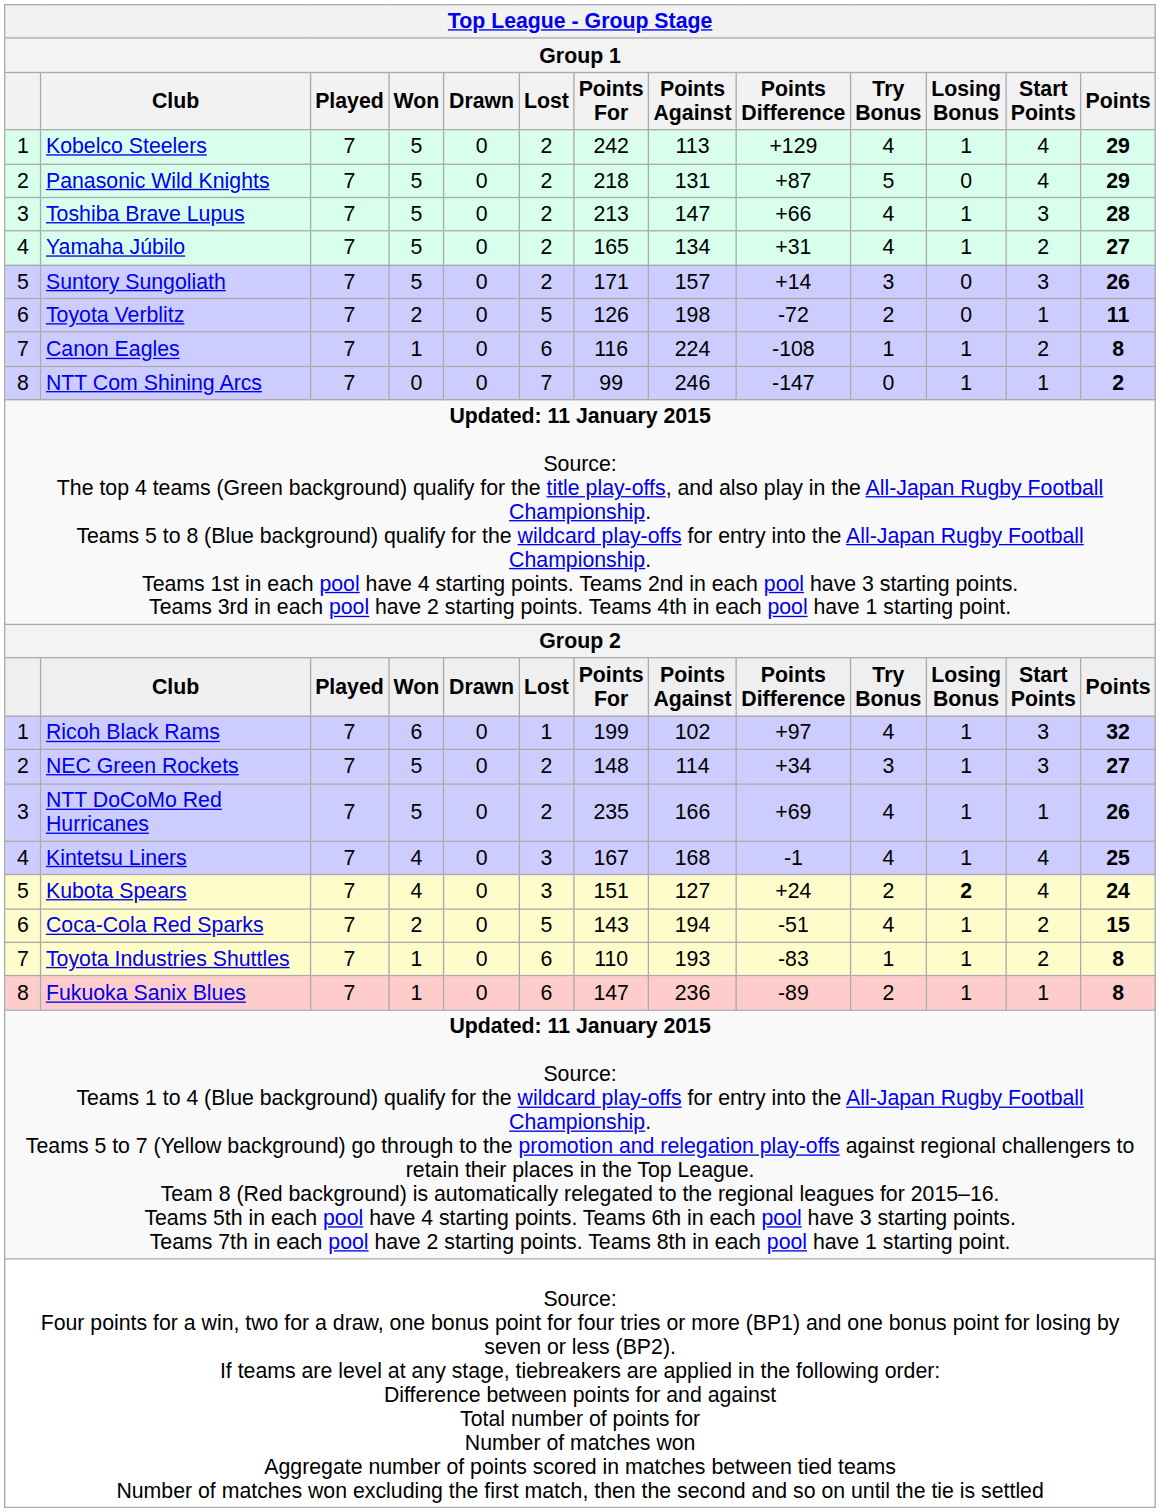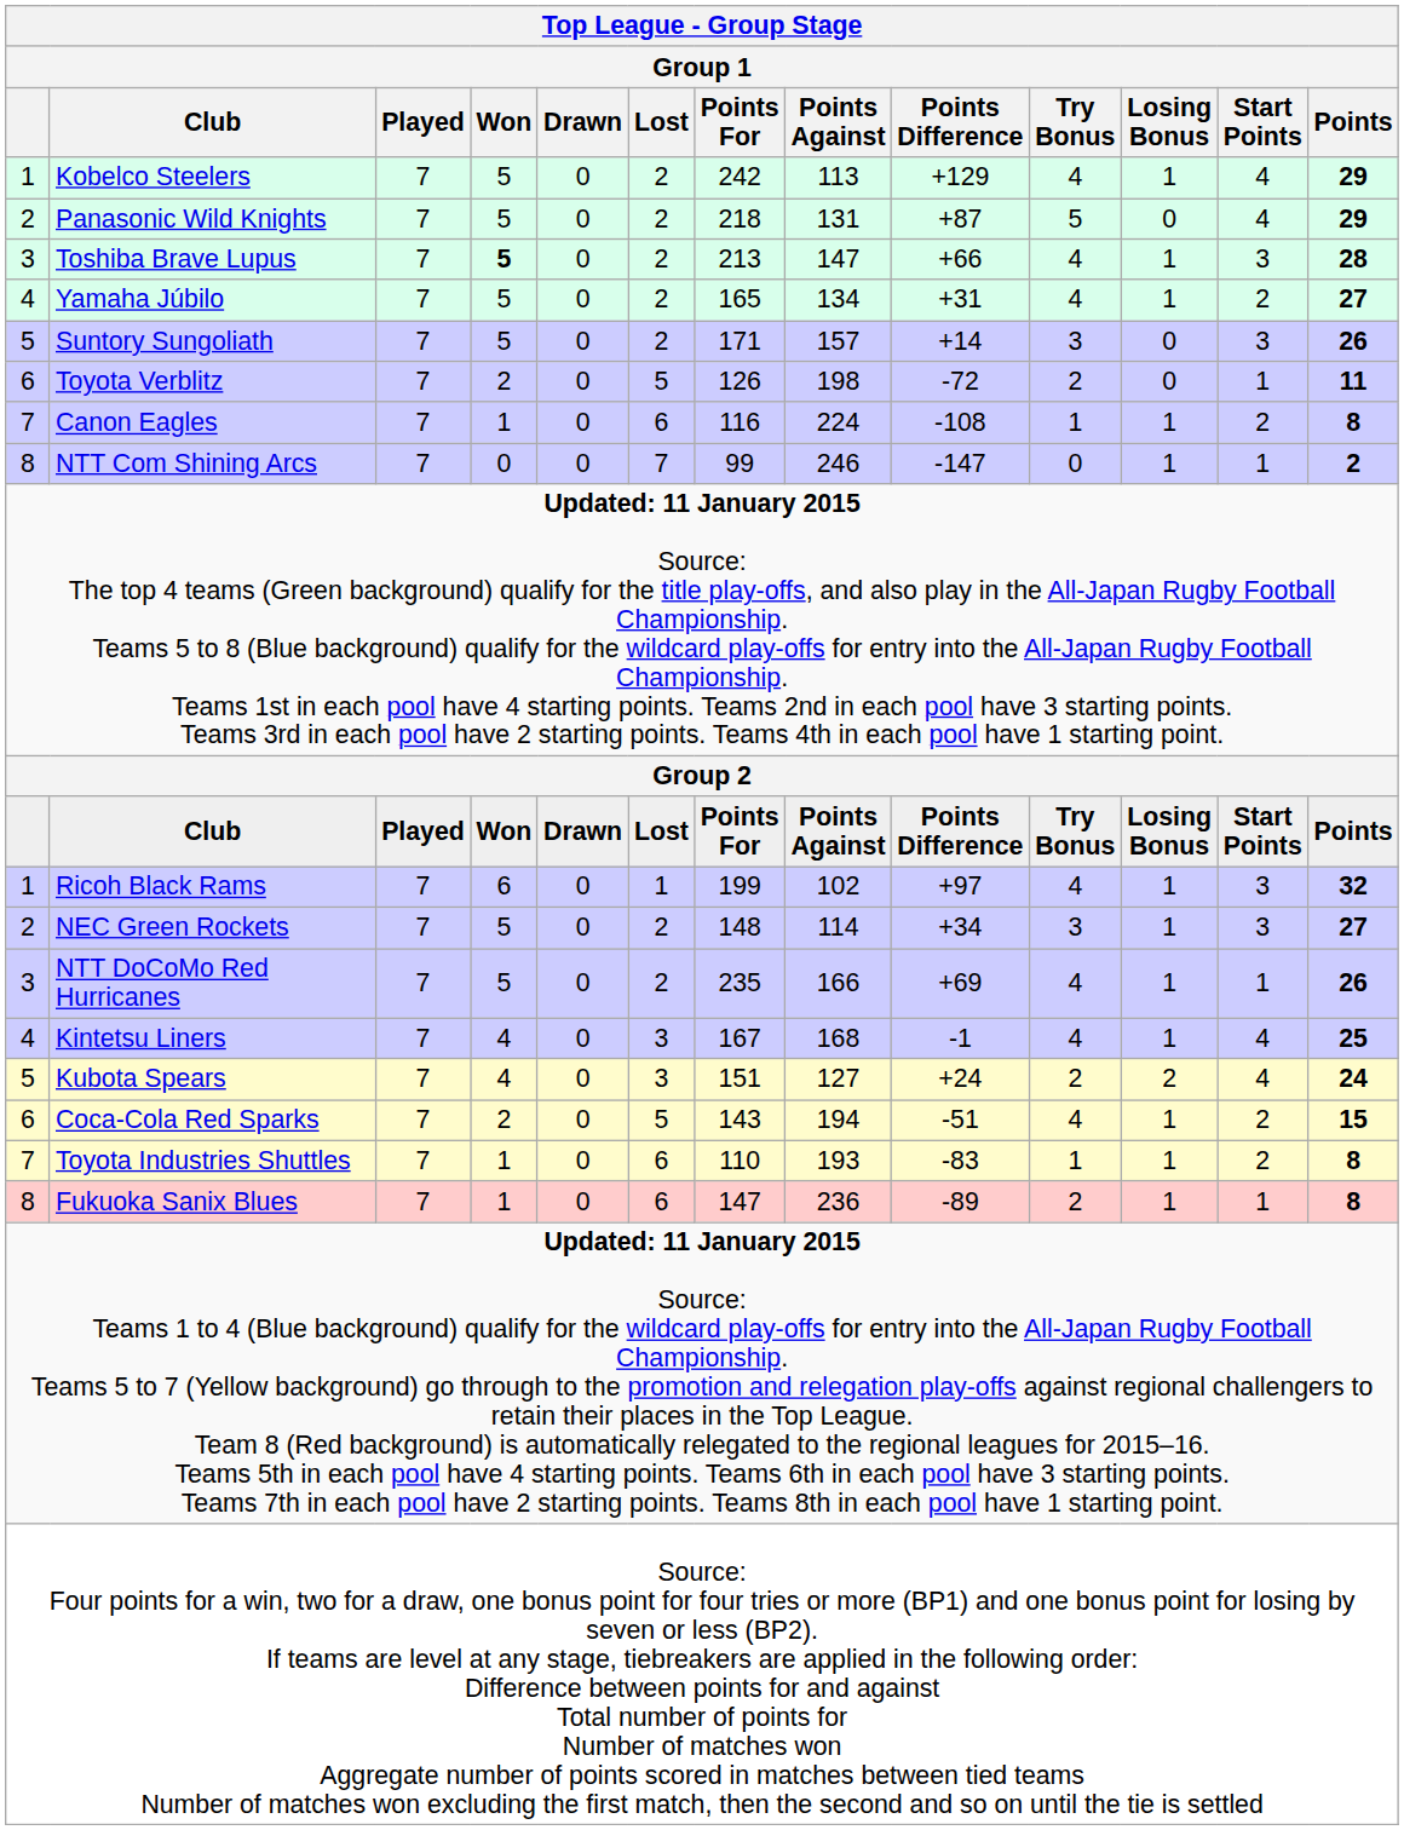Toshiba Brave Lupus | Won: normal -> bold
Kubota Spears | Losing Bonus: bold -> normal
